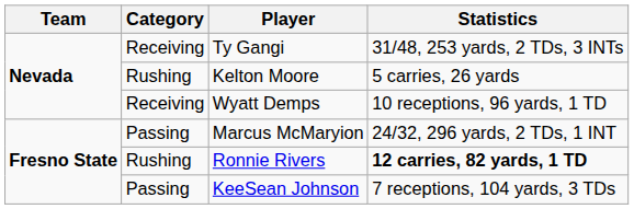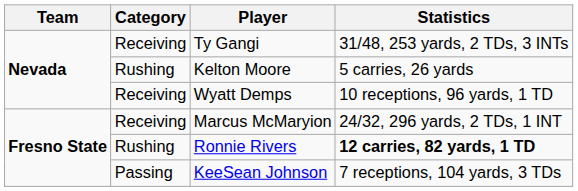Marcus McMaryion | Category: Passing -> Receiving
